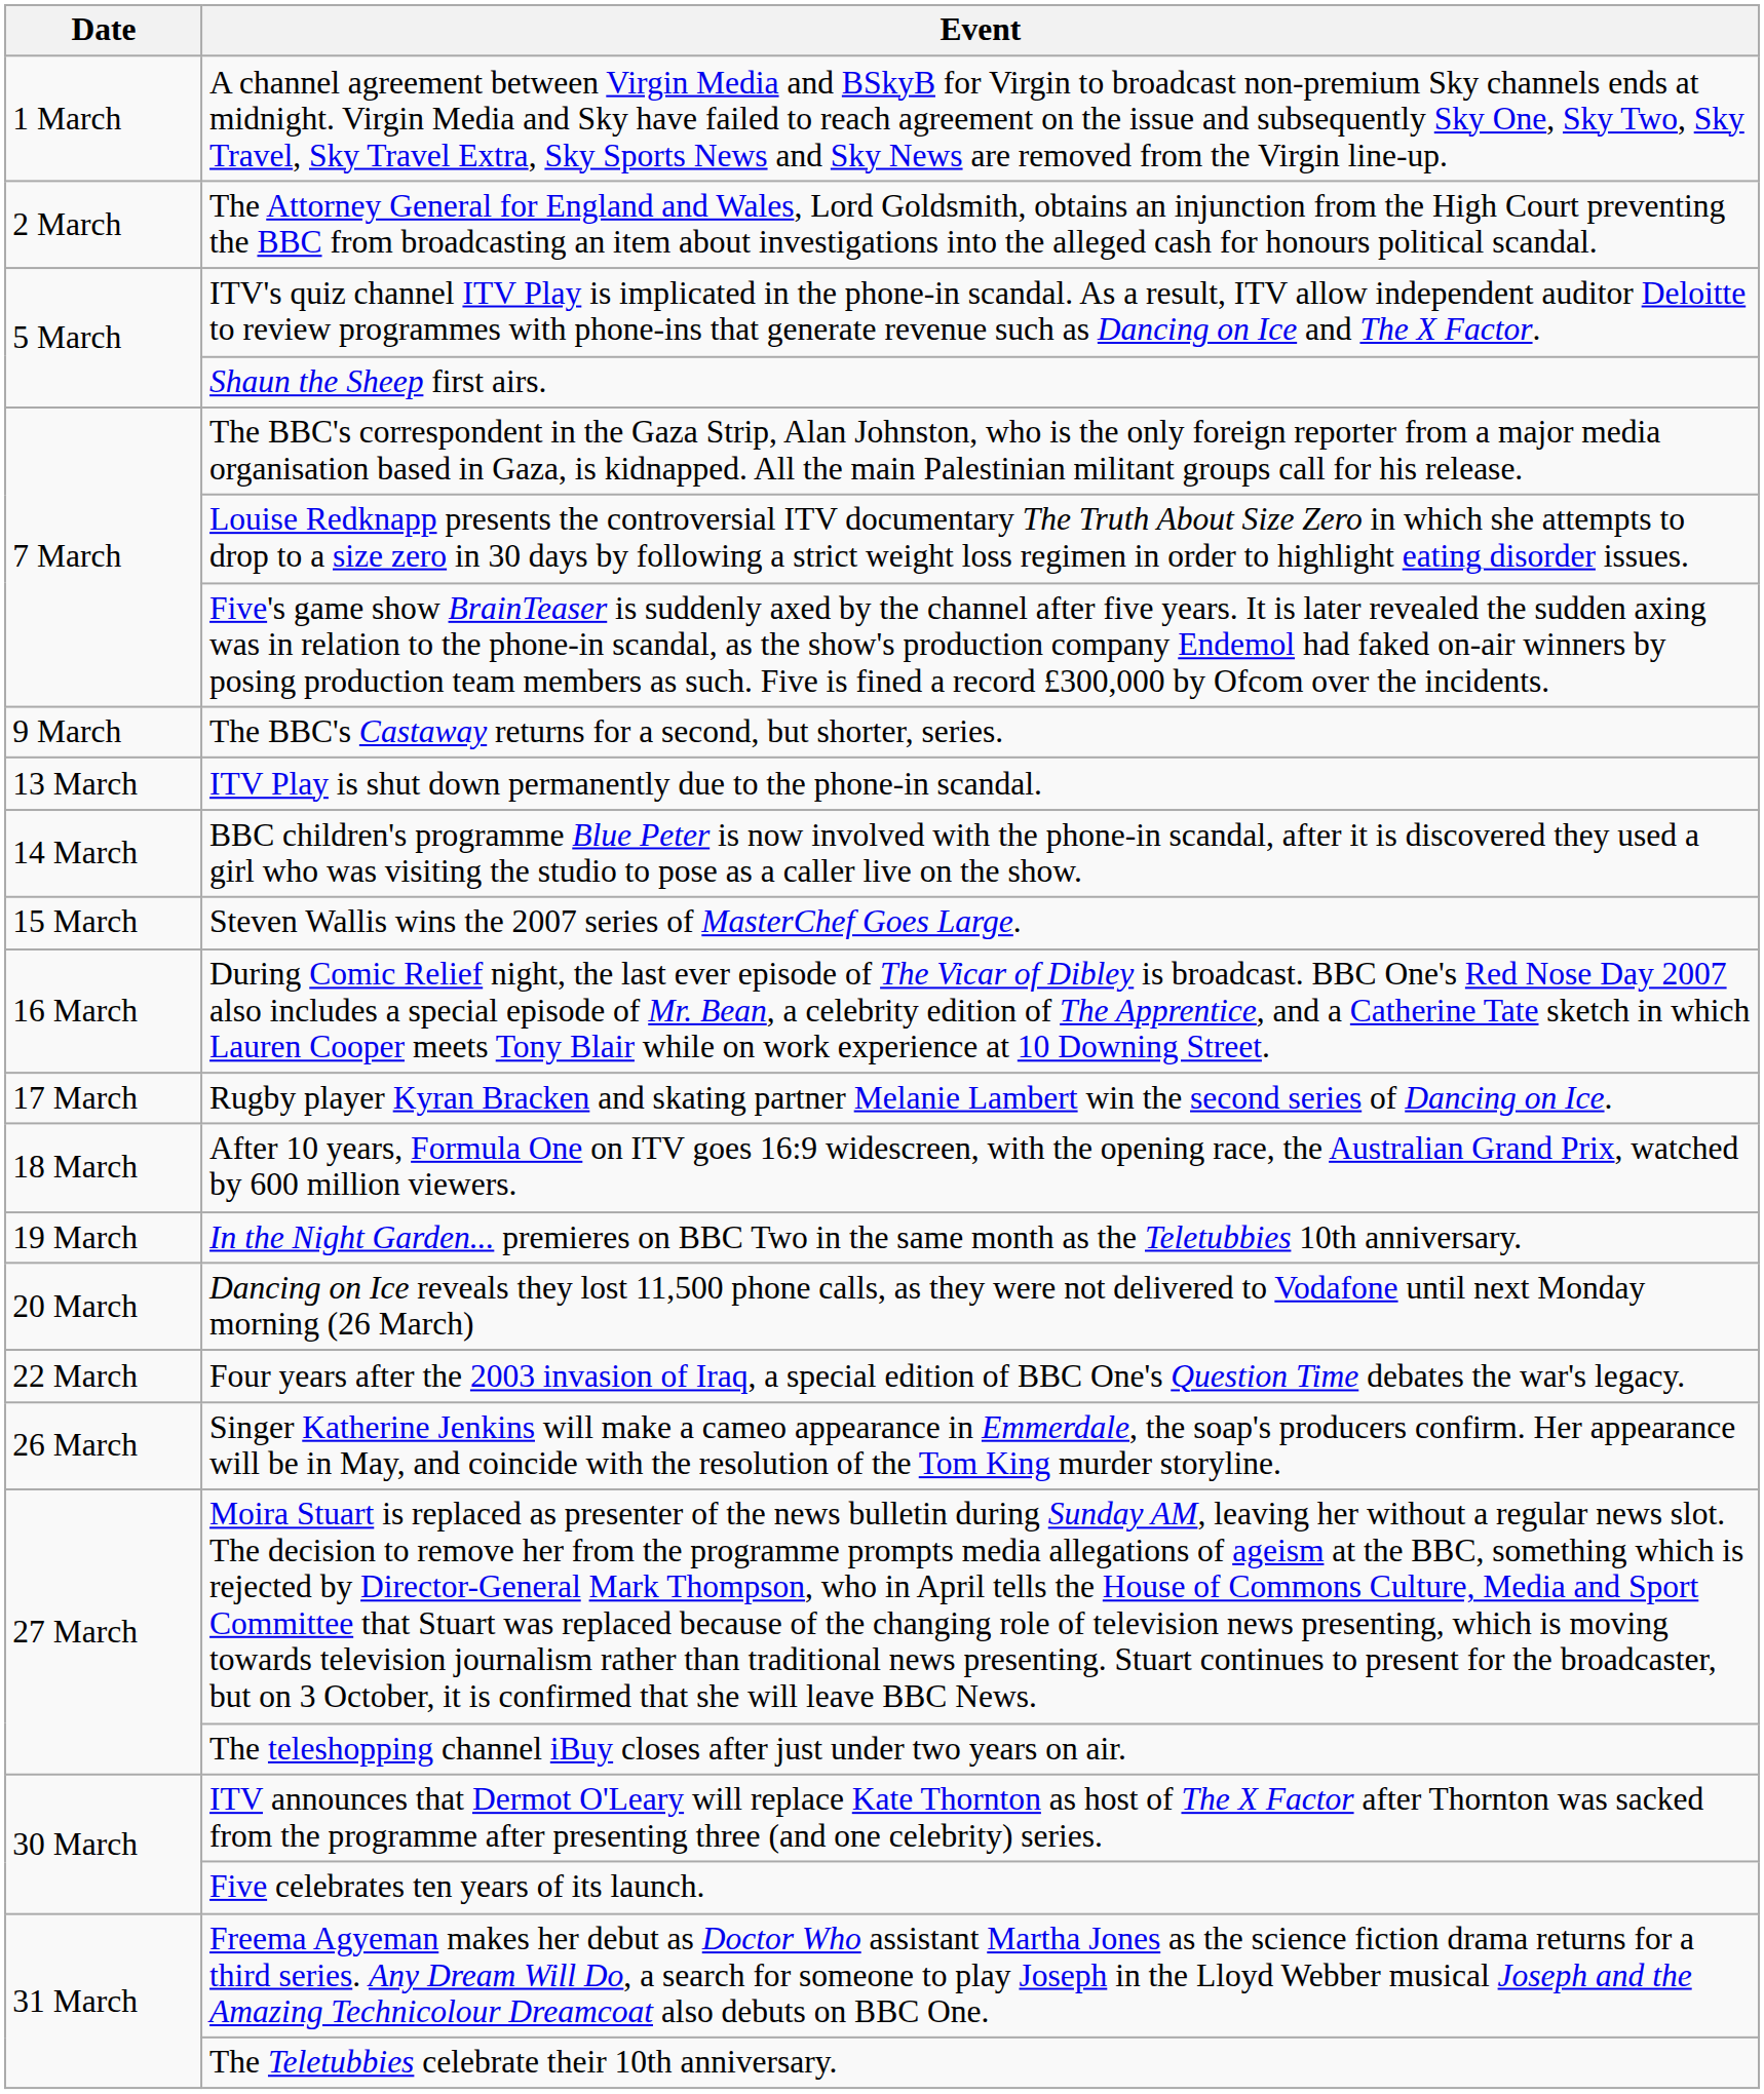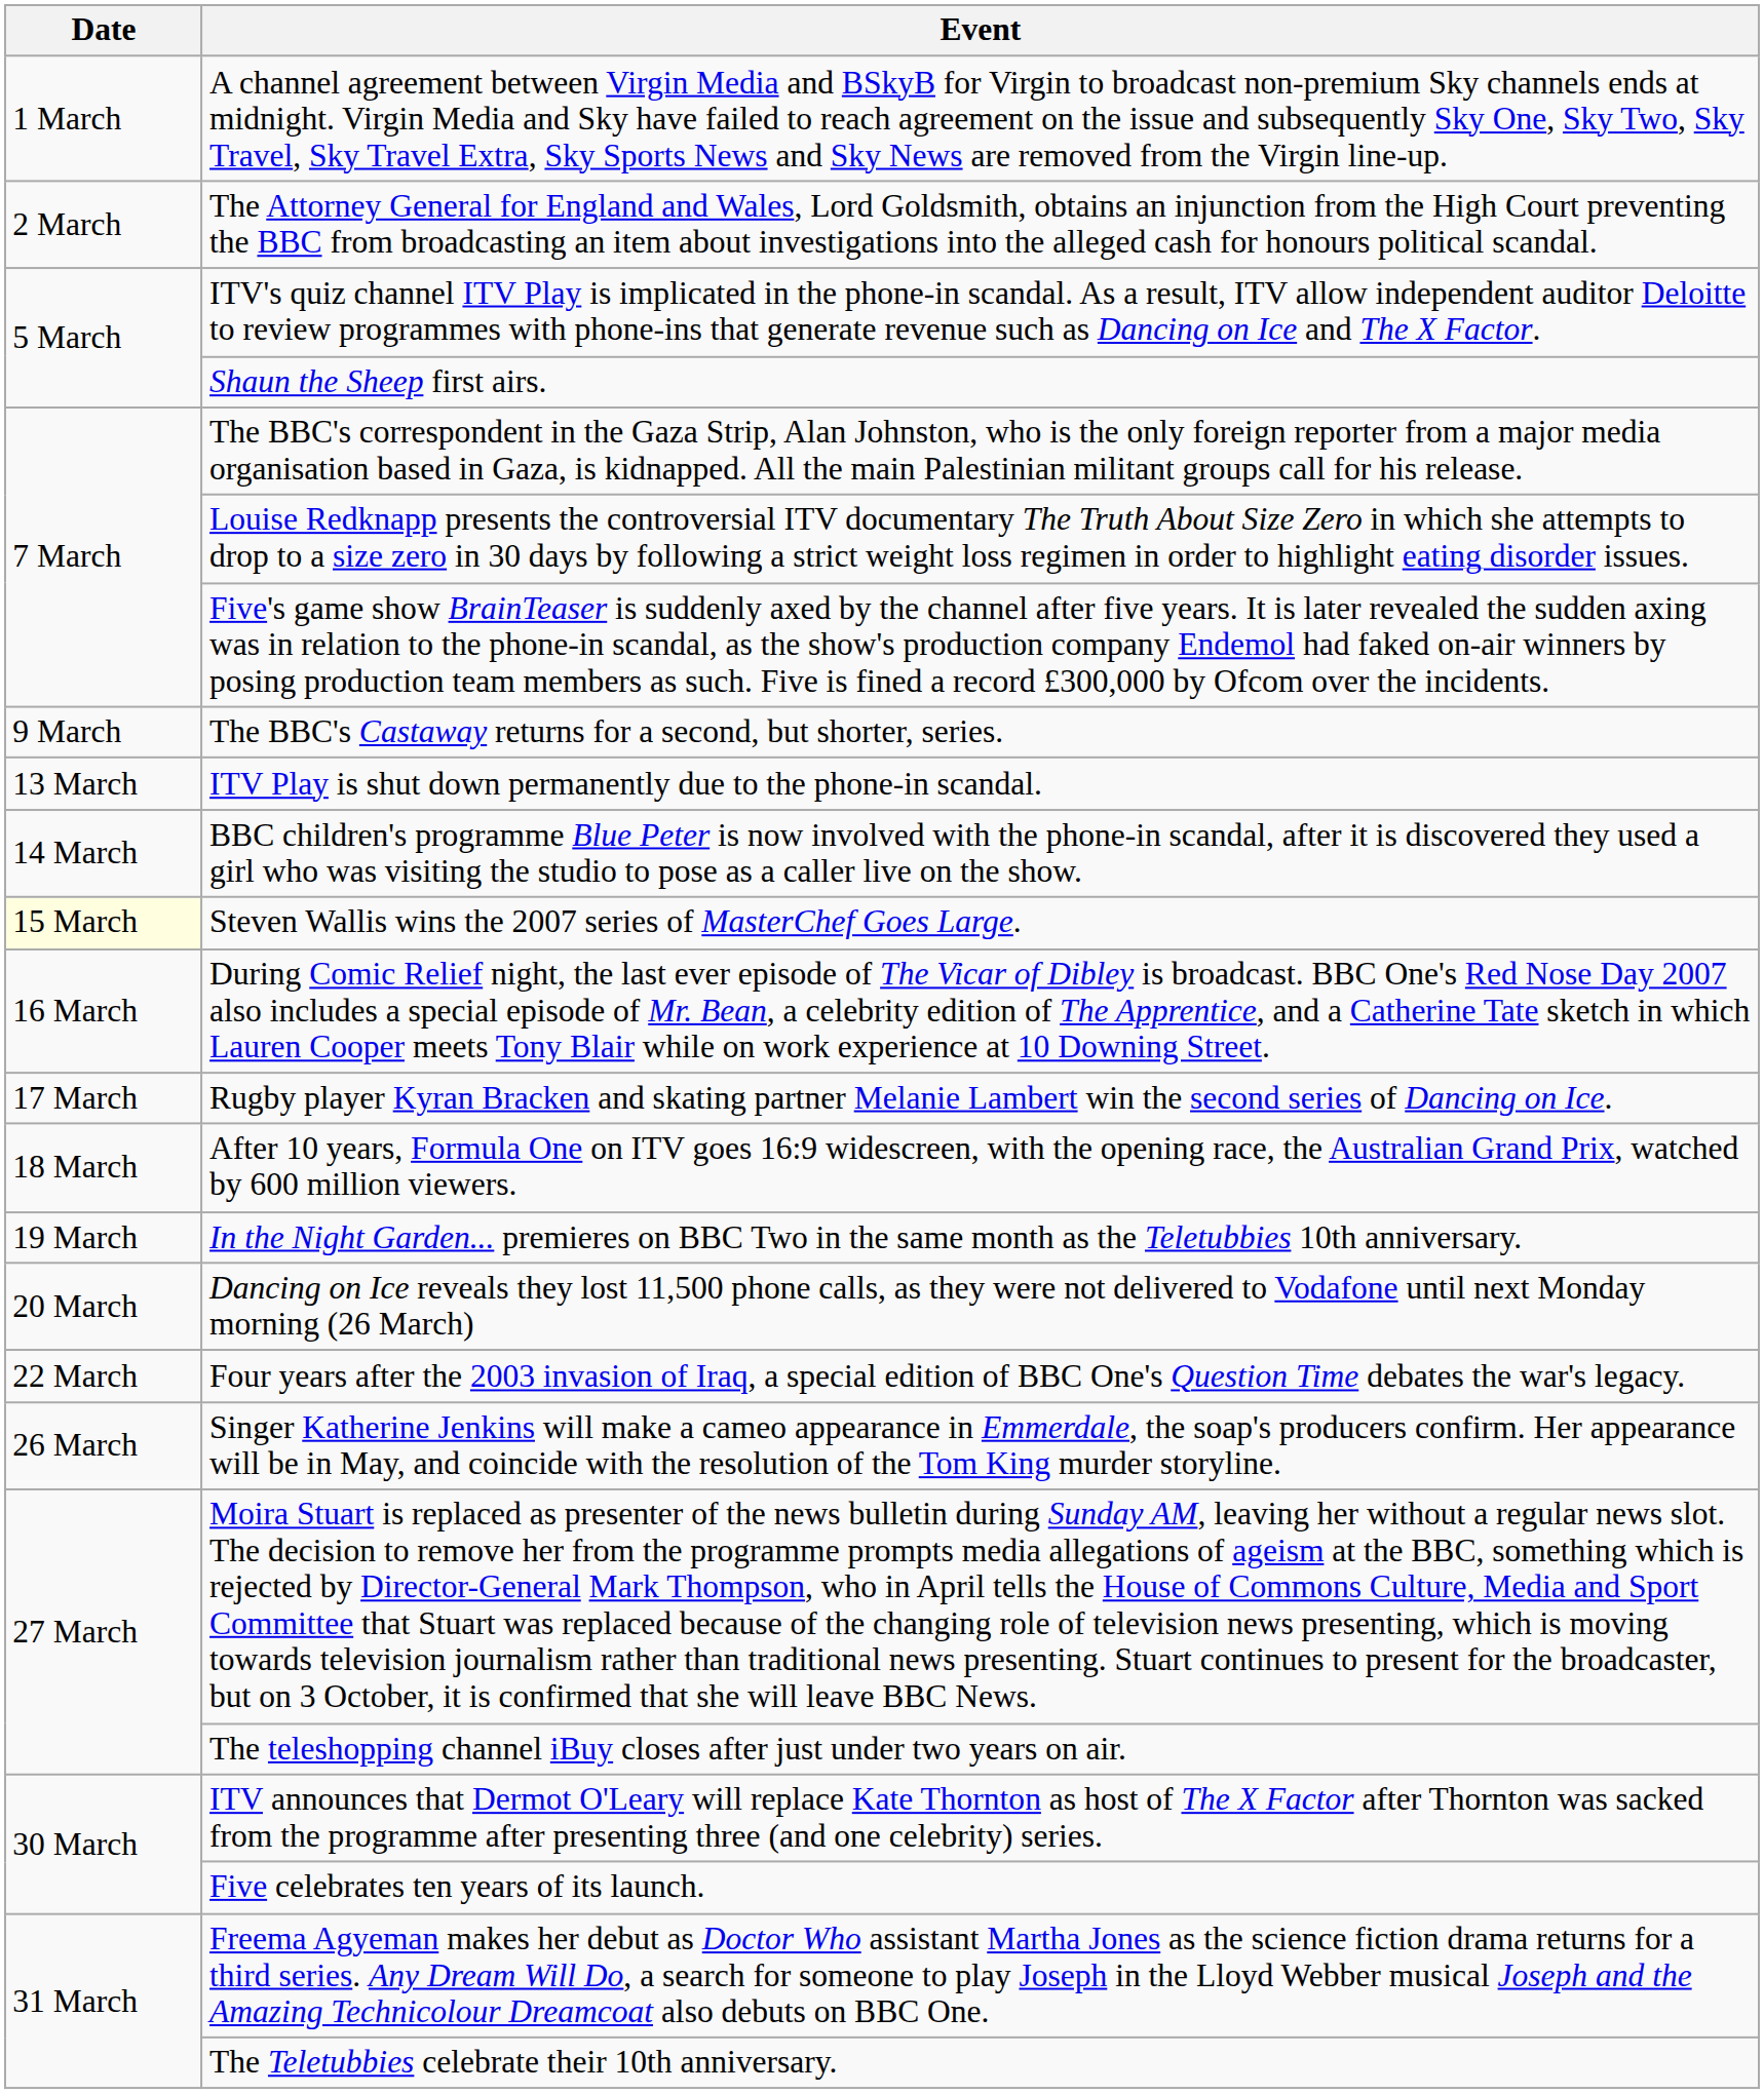Steven Wallis wins the 2007 series of MasterChef Goes Large. | Date: no background -> lightyellow background
